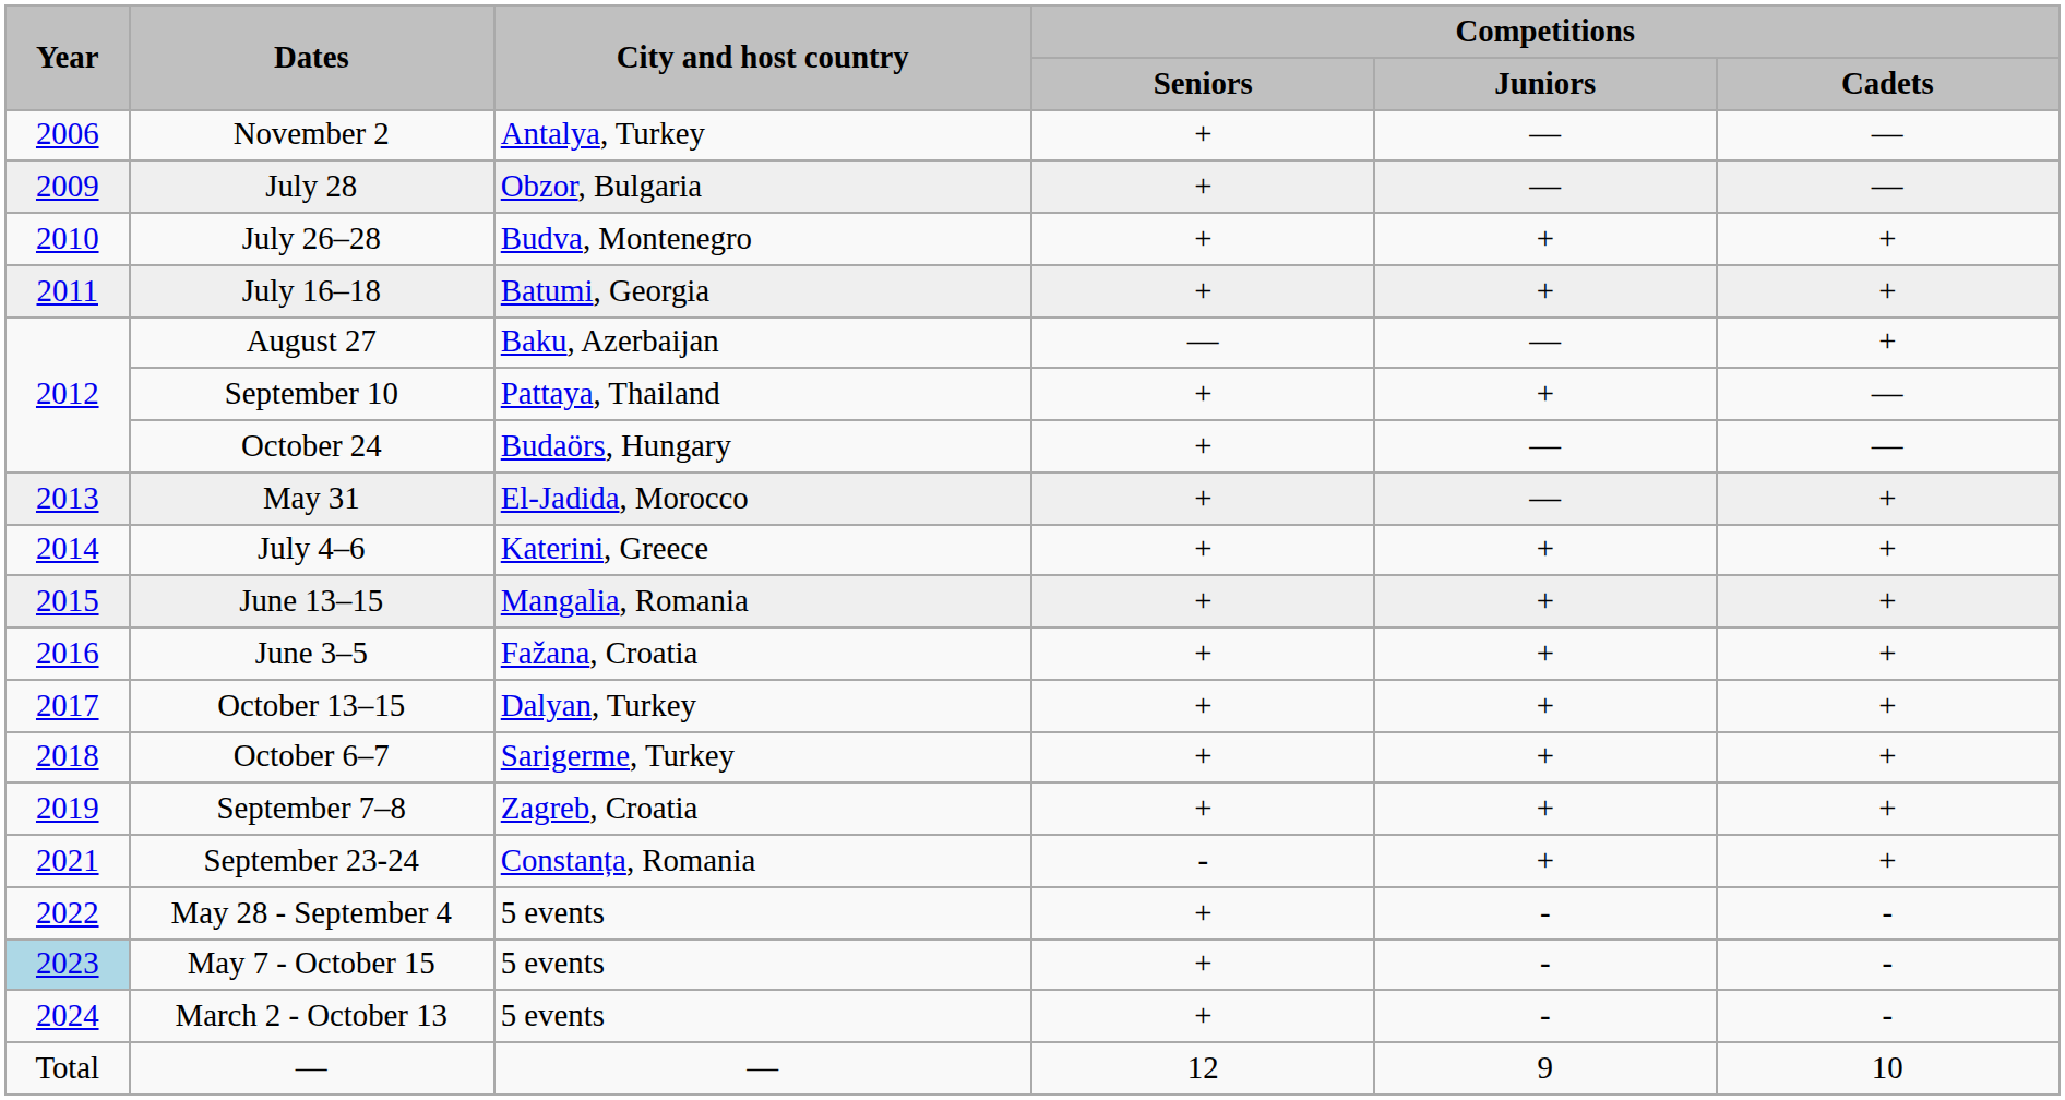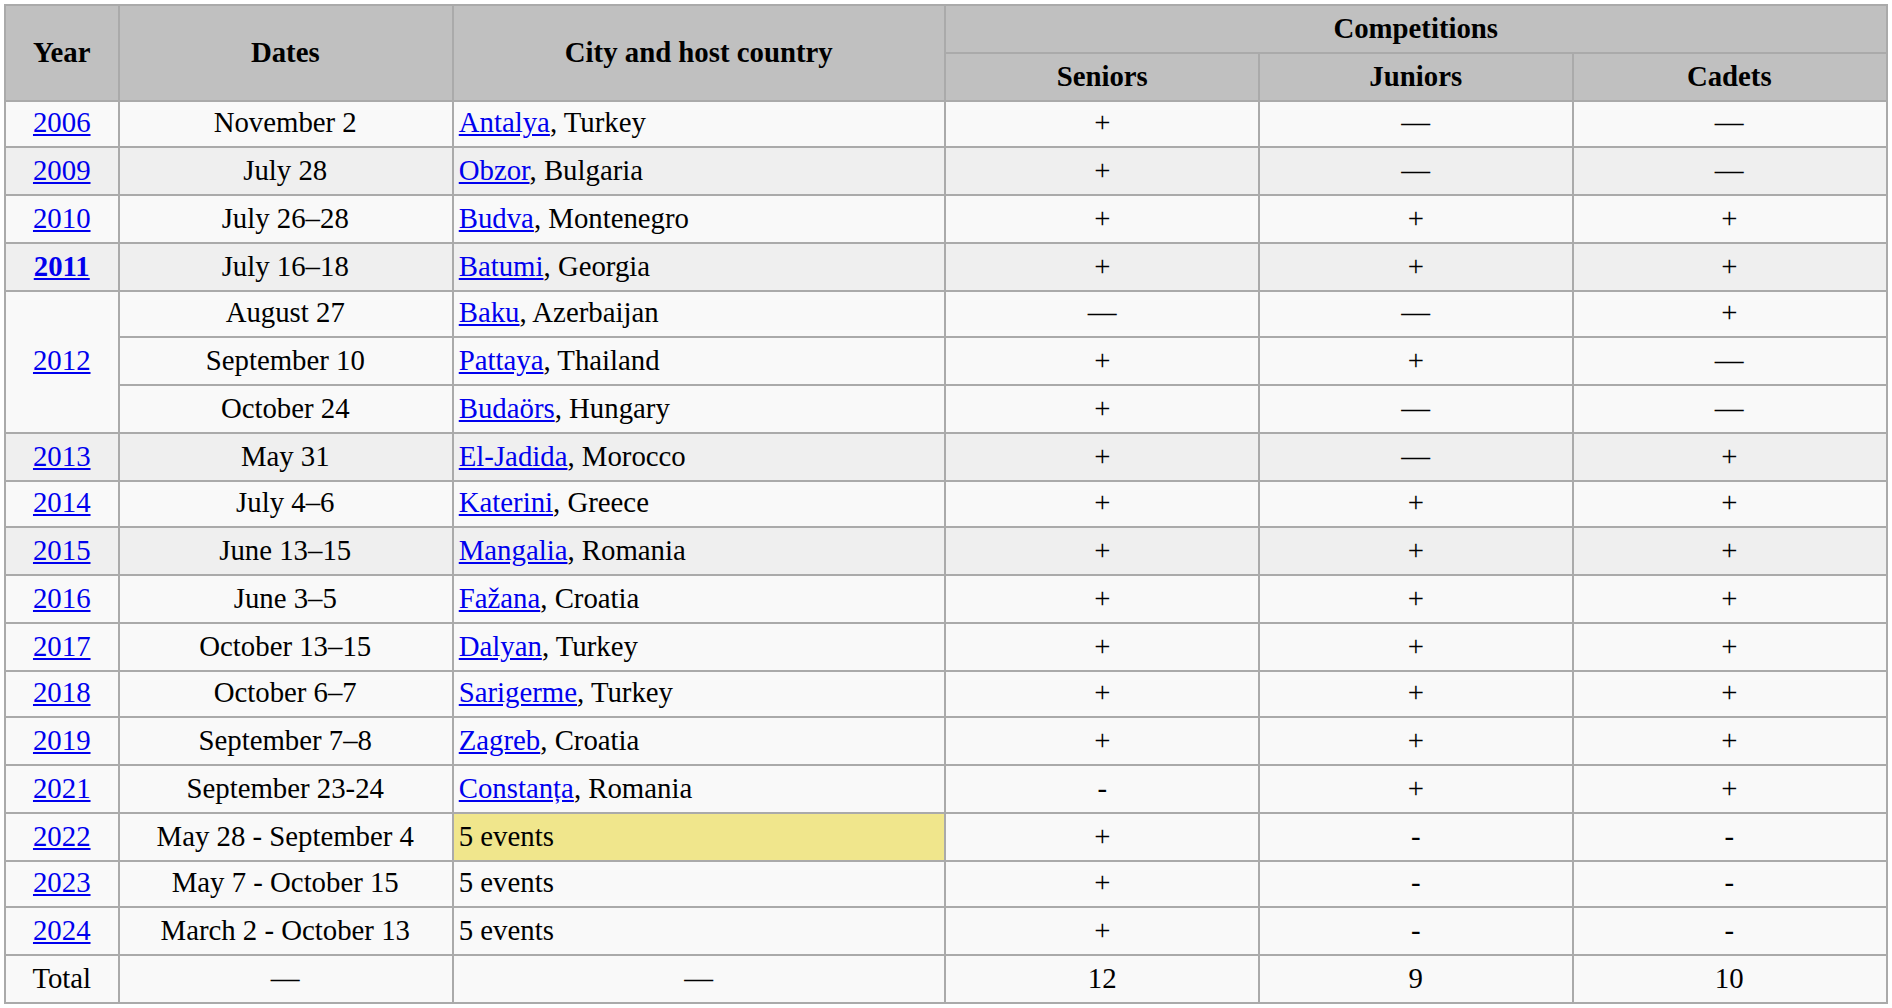July 16–18 | Year: normal -> bold
May 28 - September 4 | City and host country: no background -> khaki background
May 7 - October 15 | Year: lightblue background -> no background
